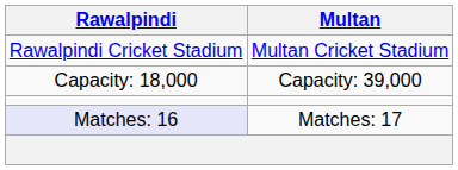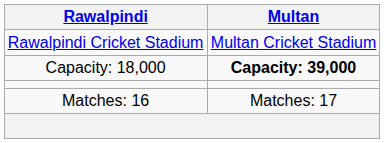Capacity: 18,000 | Multan: normal -> bold
Matches: 16 | Rawalpindi: lavender background -> no background
